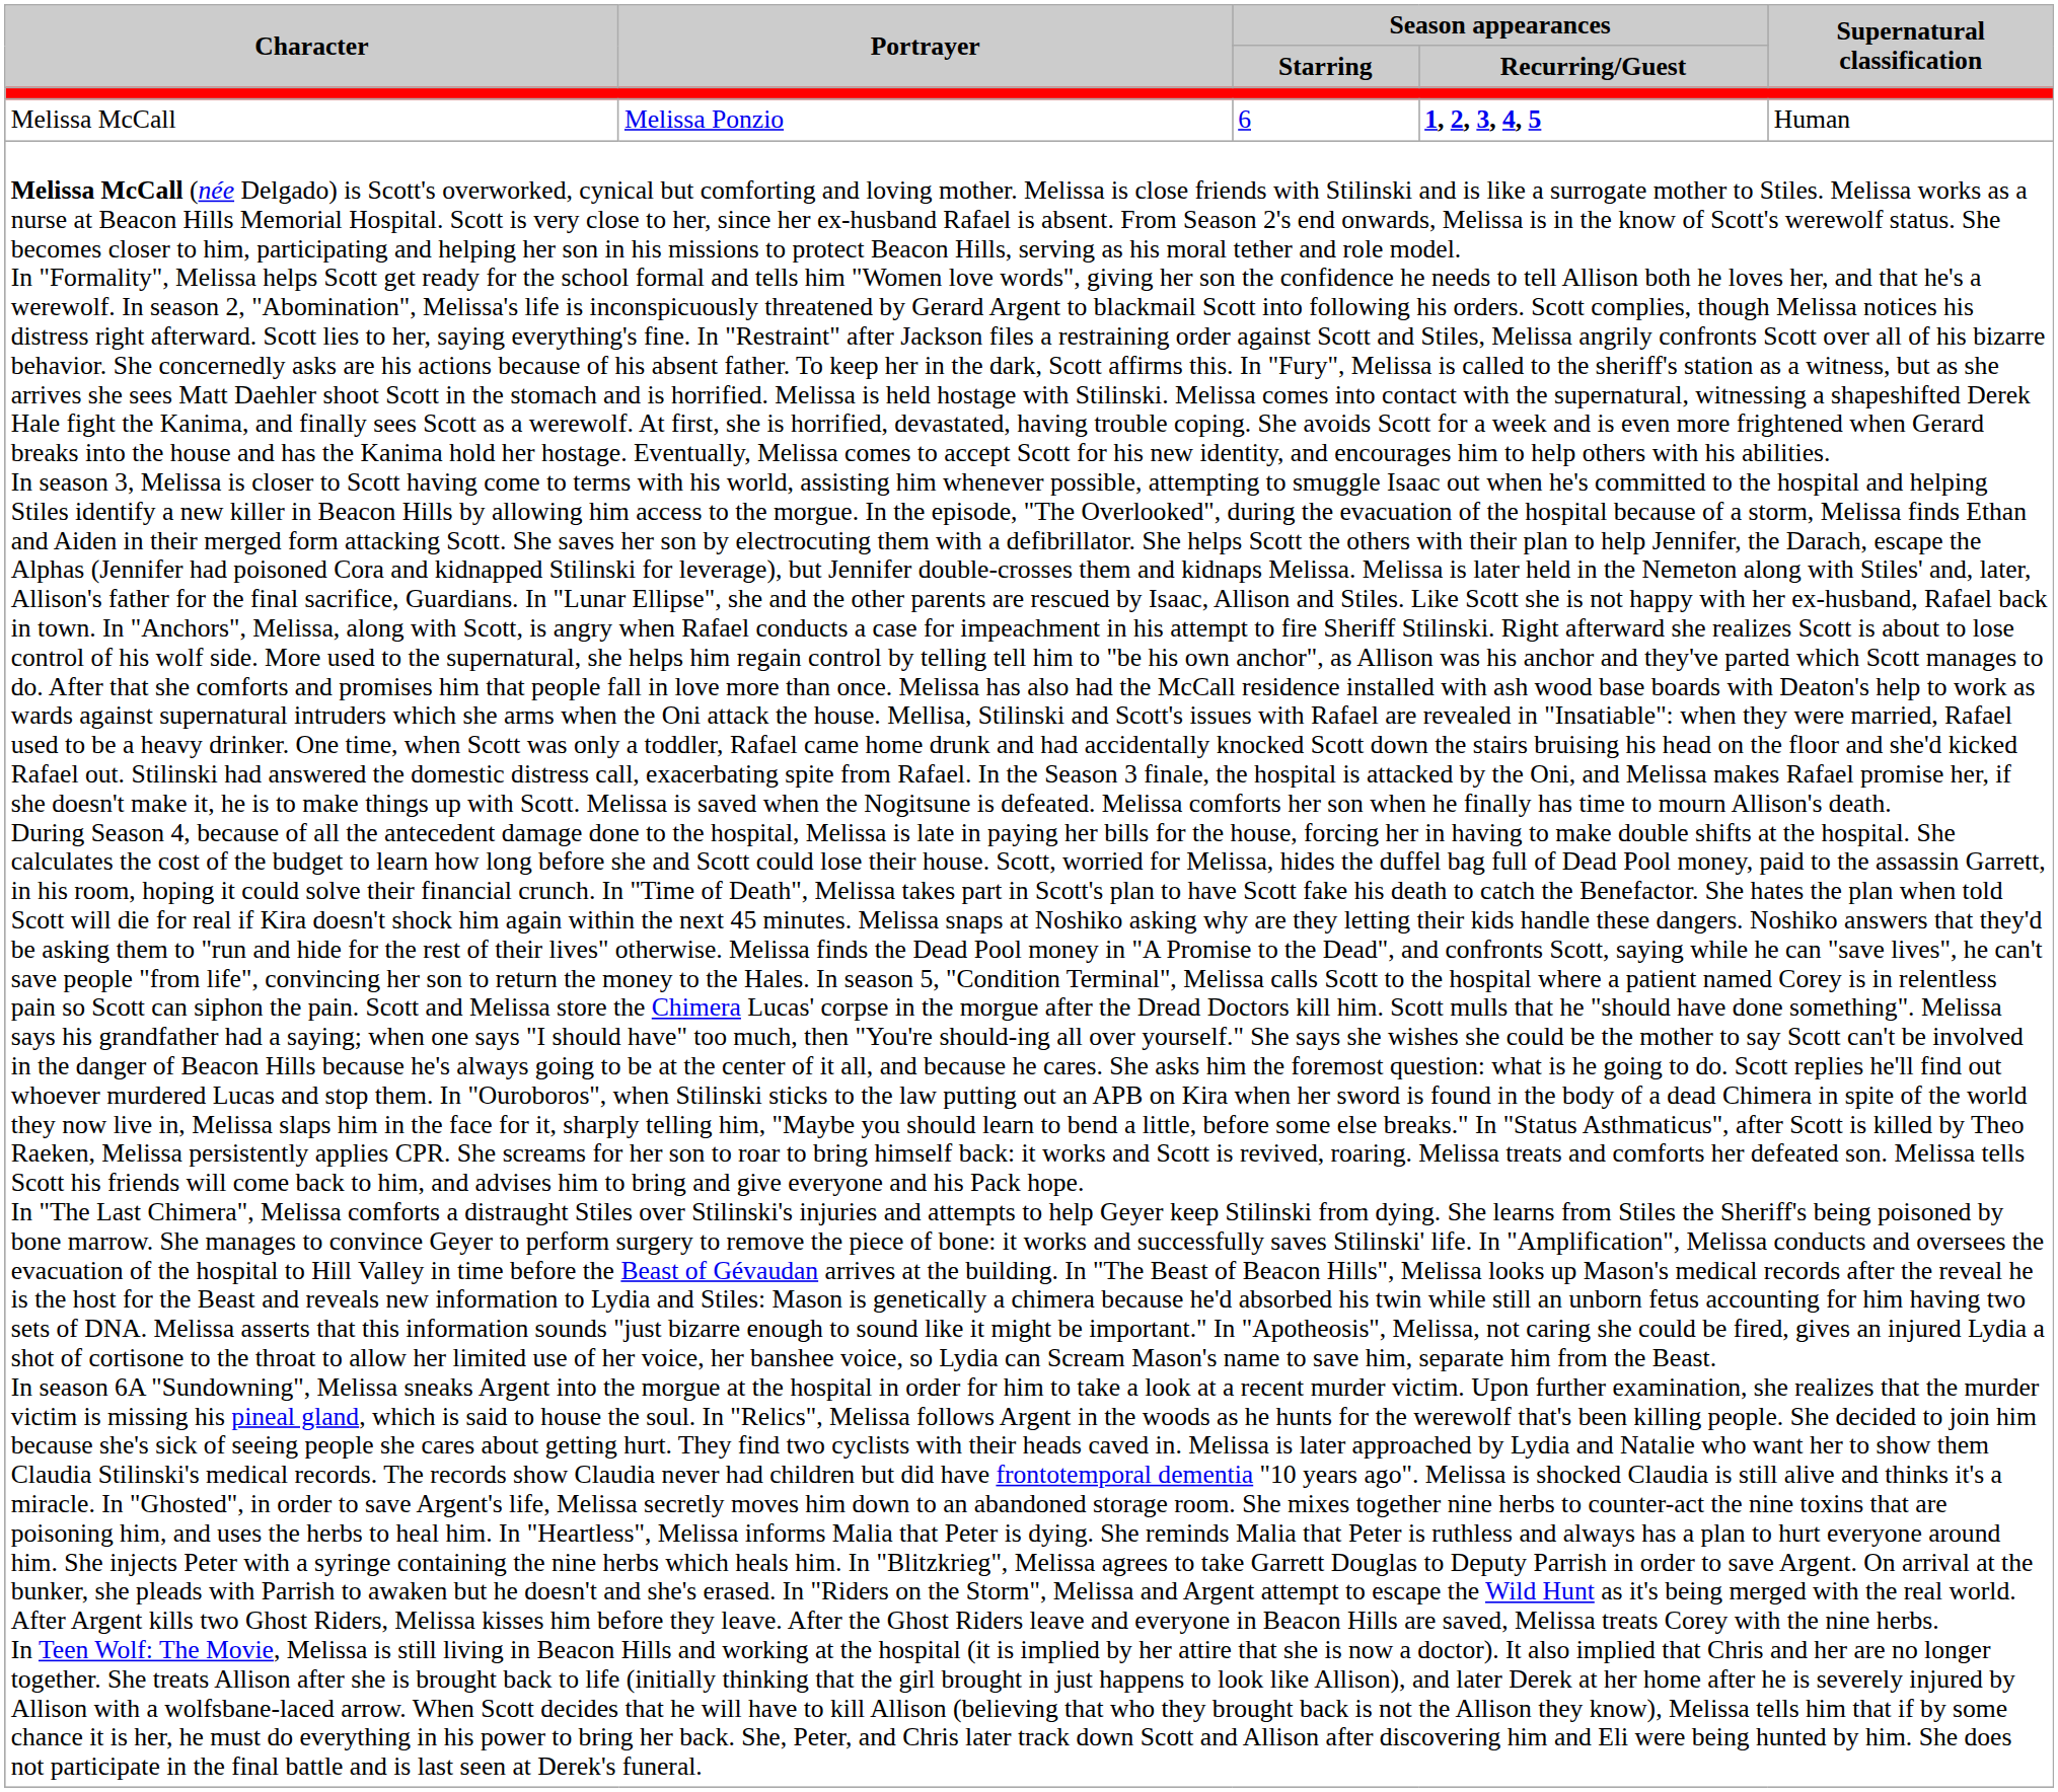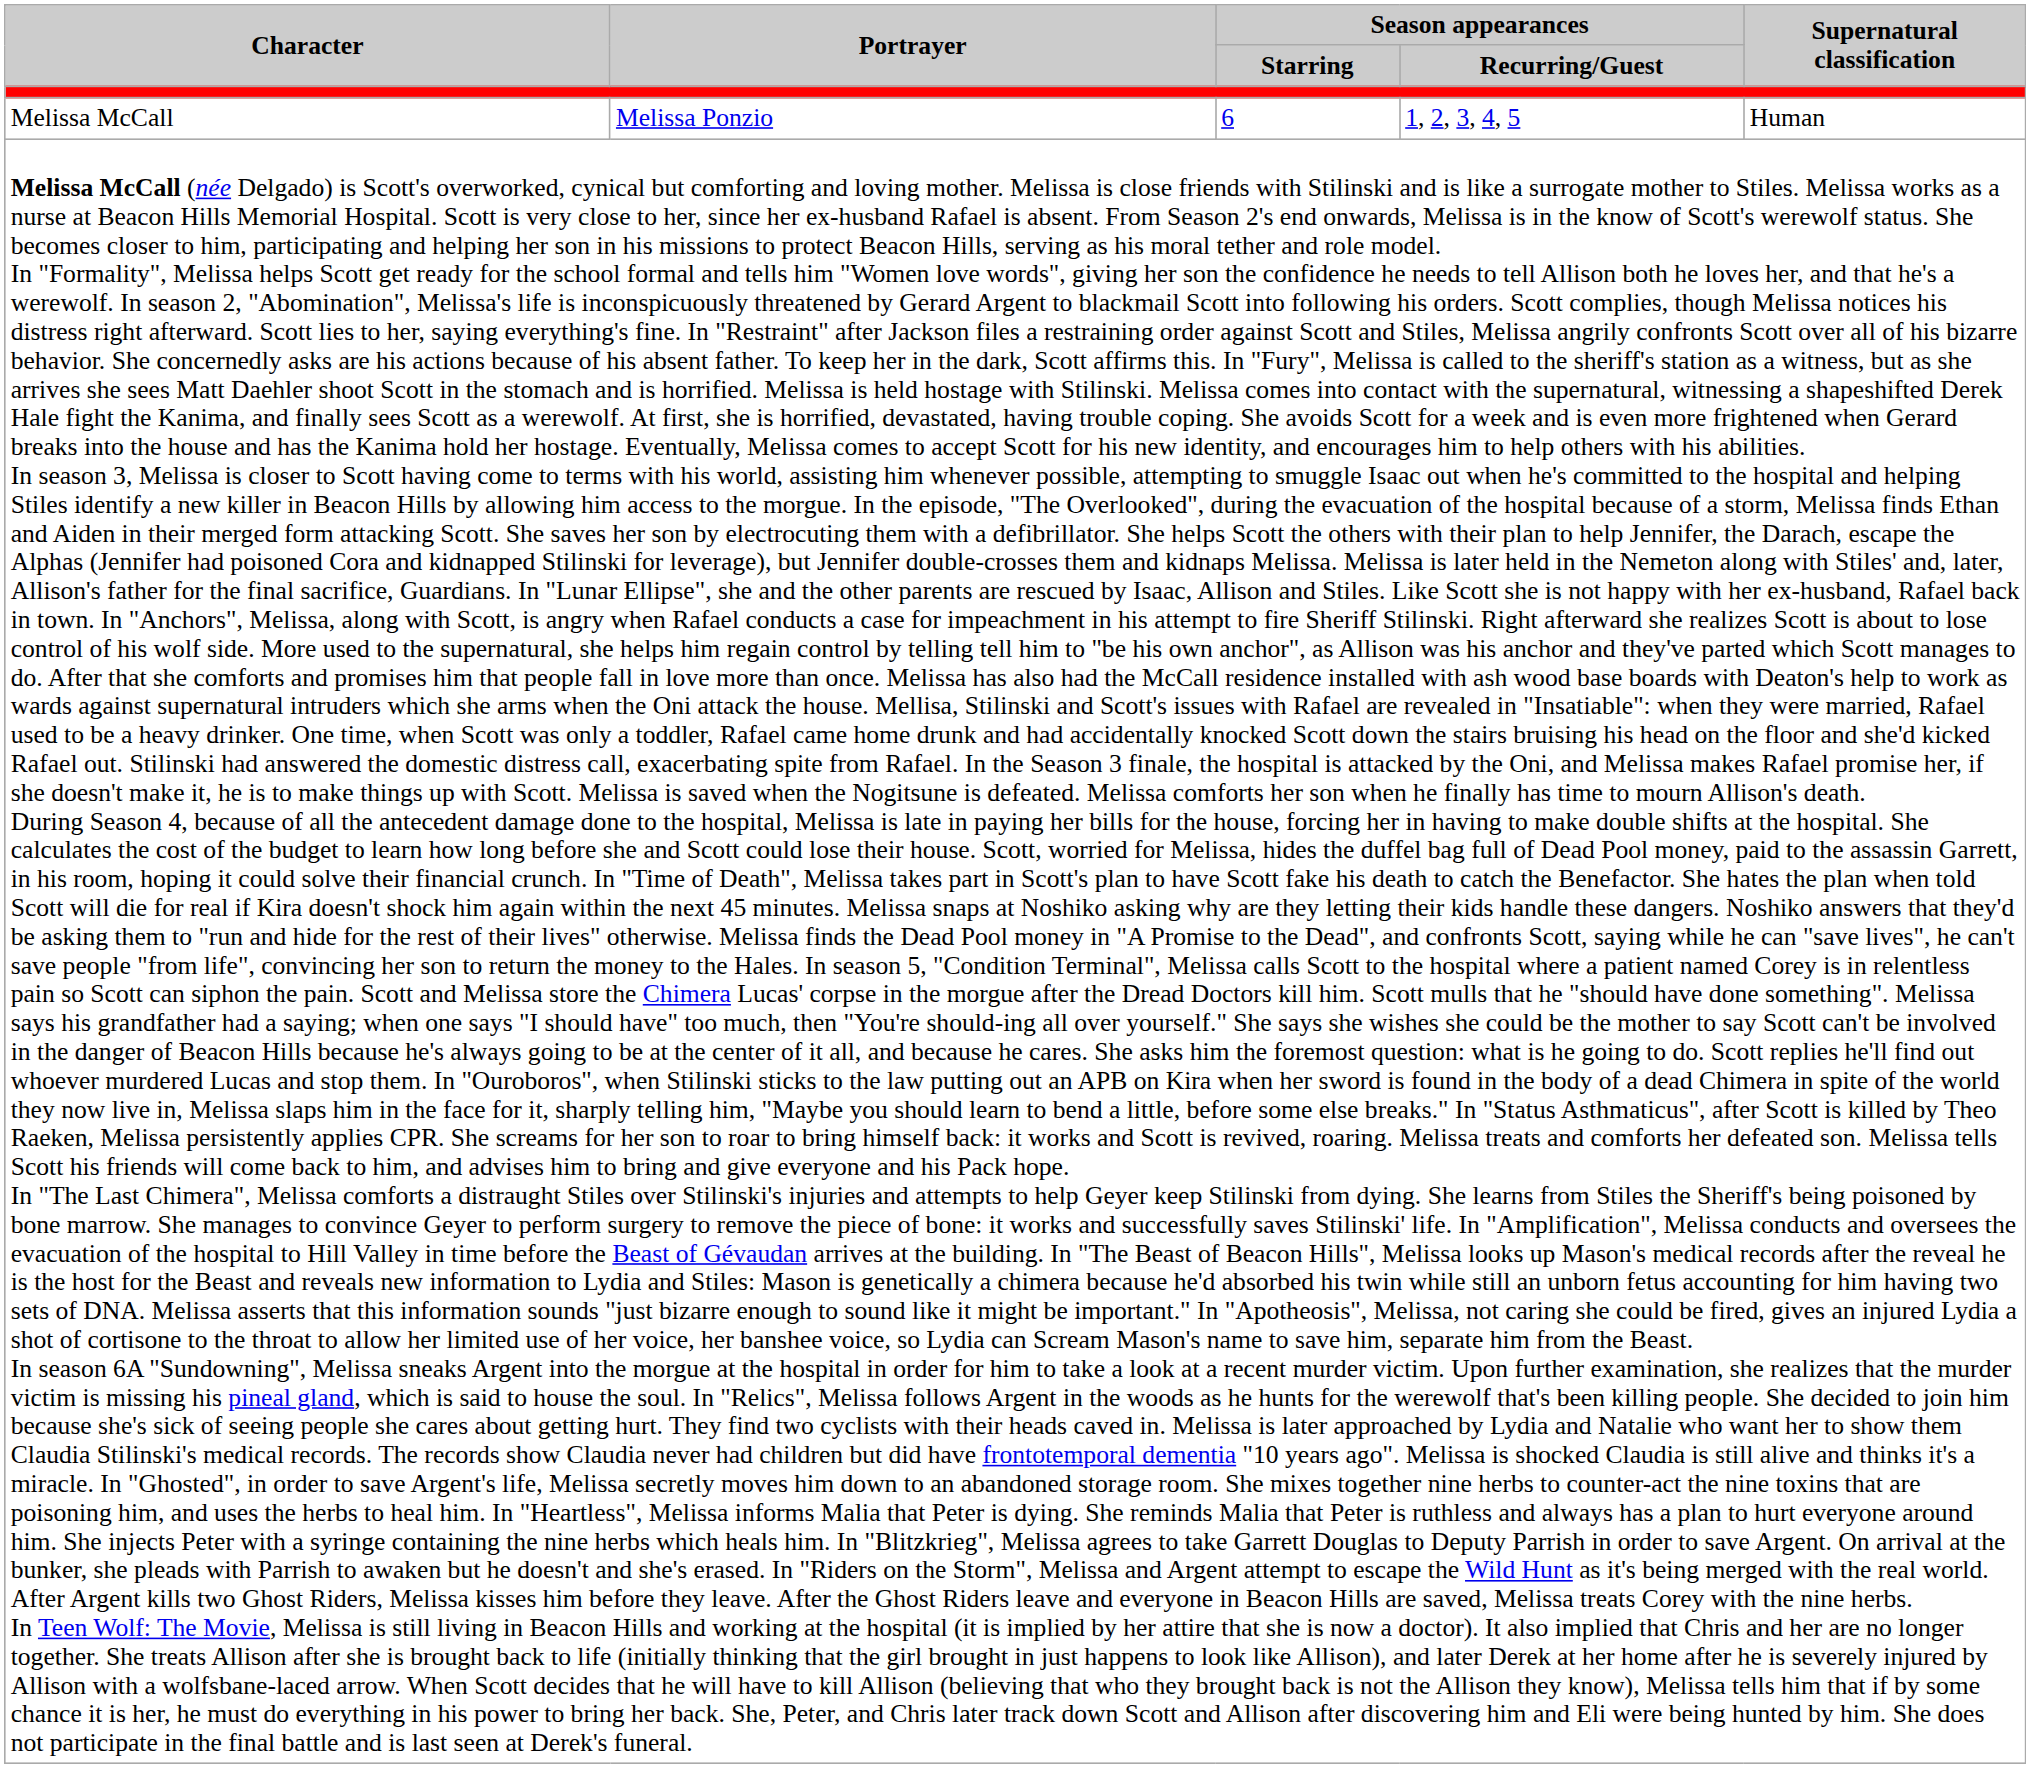Melissa McCall | Season appearances / Recurring/Guest: bold -> normal
